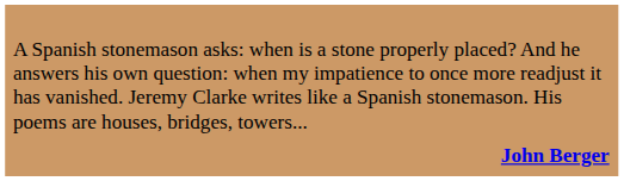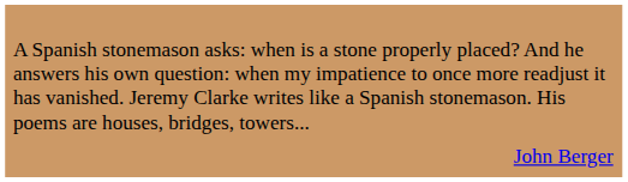row 2 | column 1: bold -> normal
